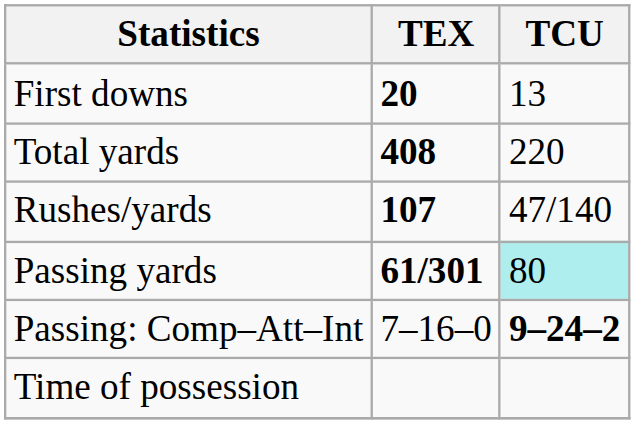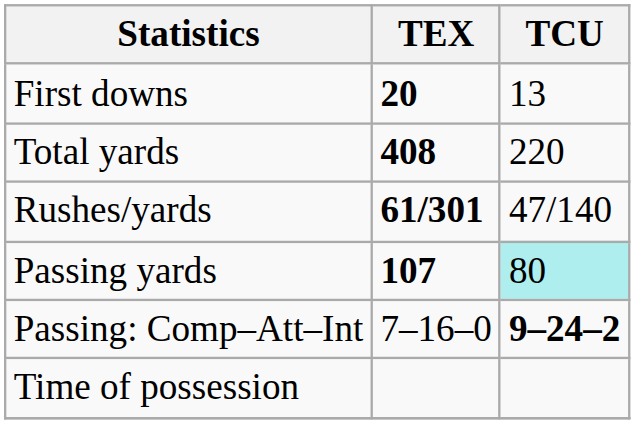Rushes/yards | TEX: 107 -> 61/301
Passing yards | TEX: 61/301 -> 107
